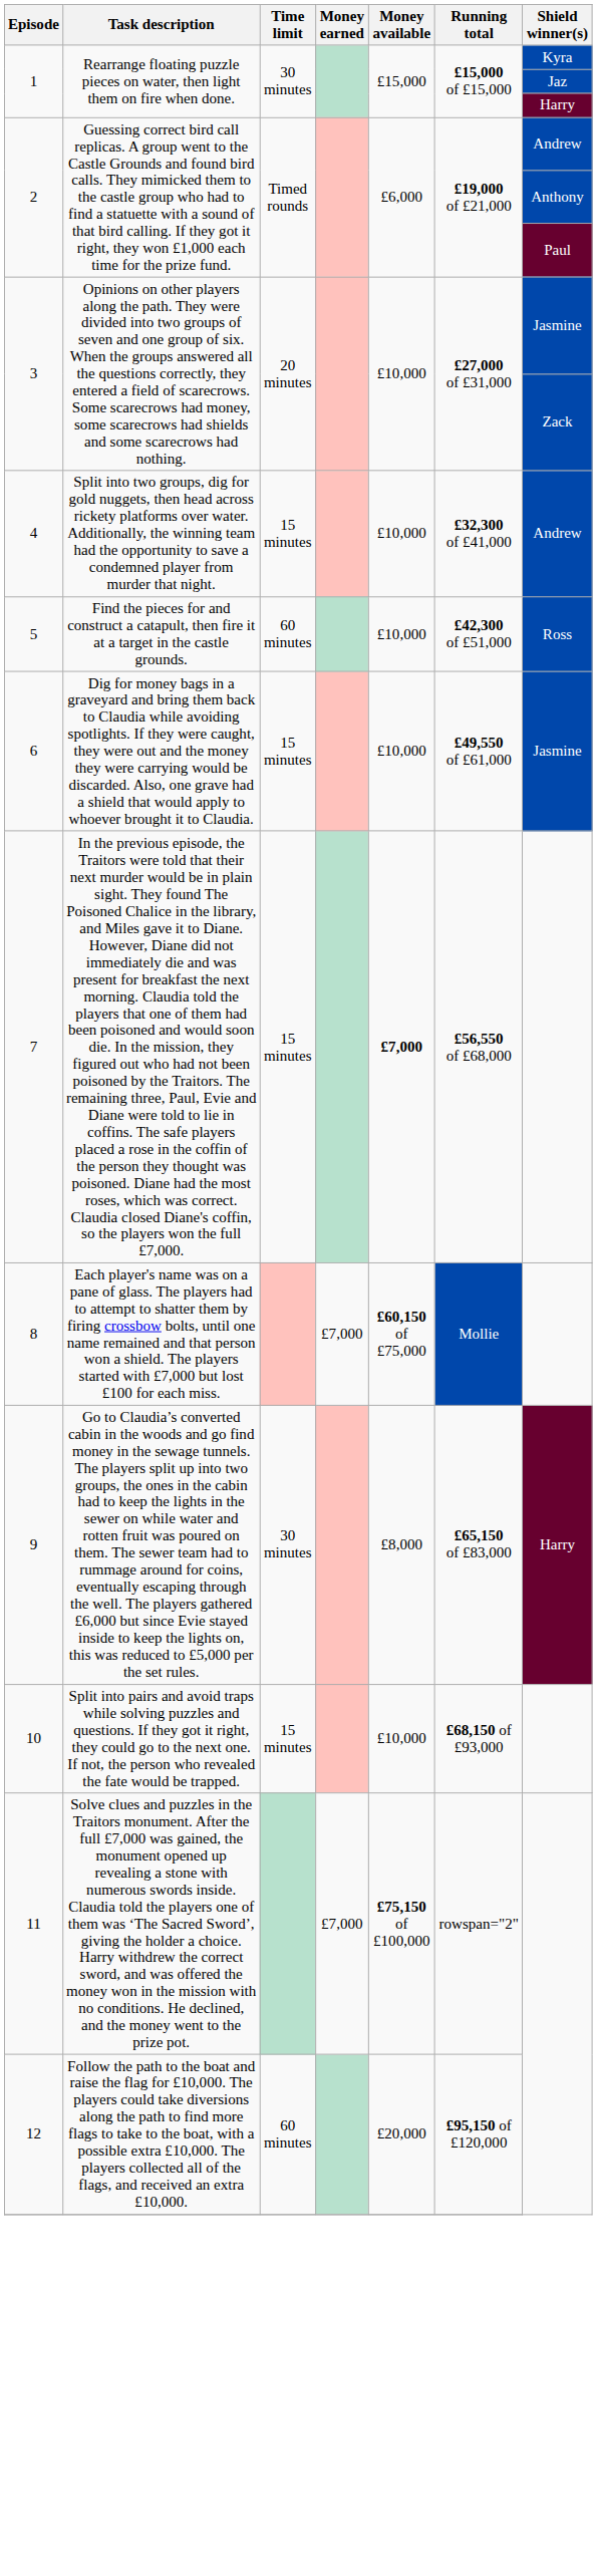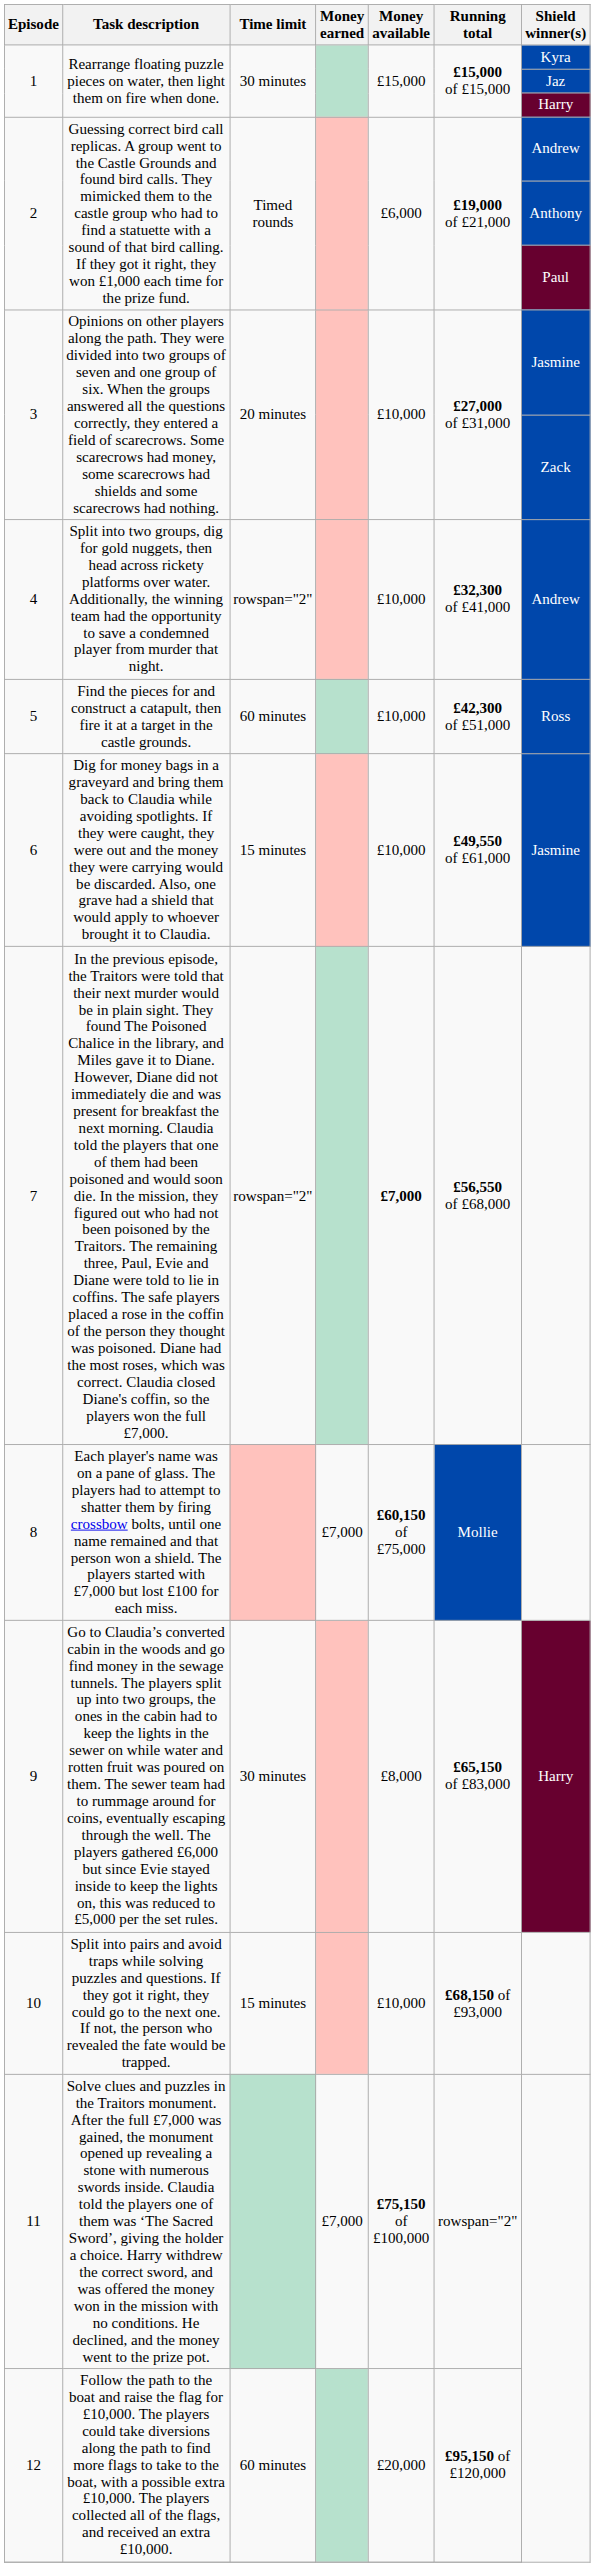4 | Time limit: 15 minutes -> rowspan="2"
7 | Time limit: 15 minutes -> rowspan="2"
